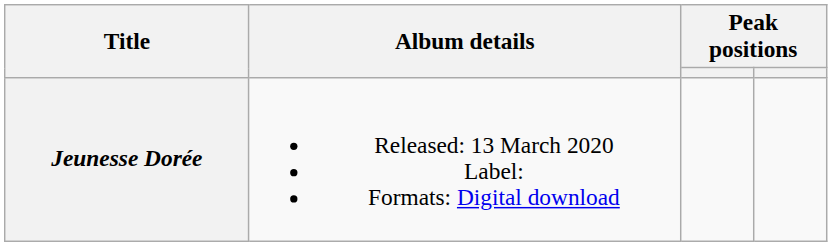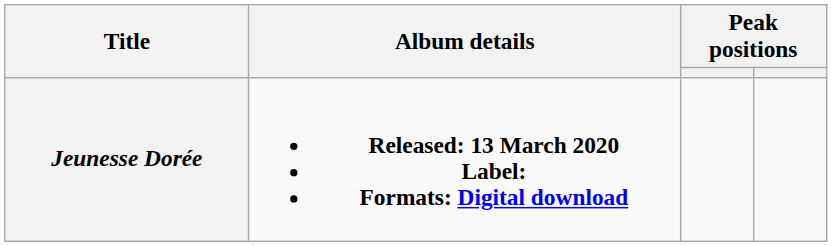Jeunesse Dorée | Album details: normal -> bold
